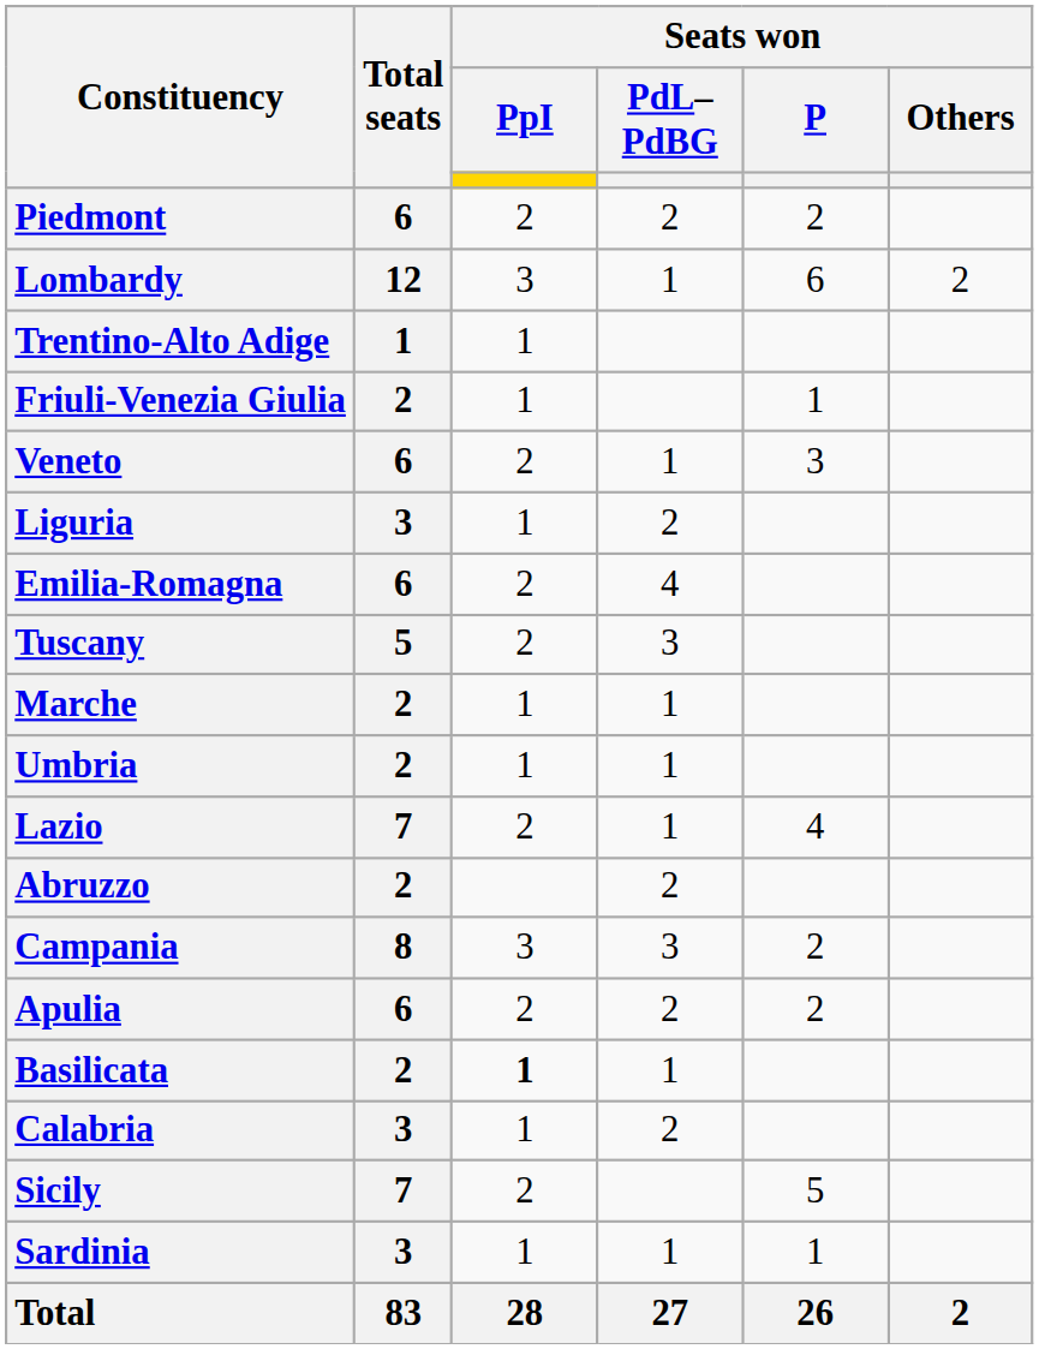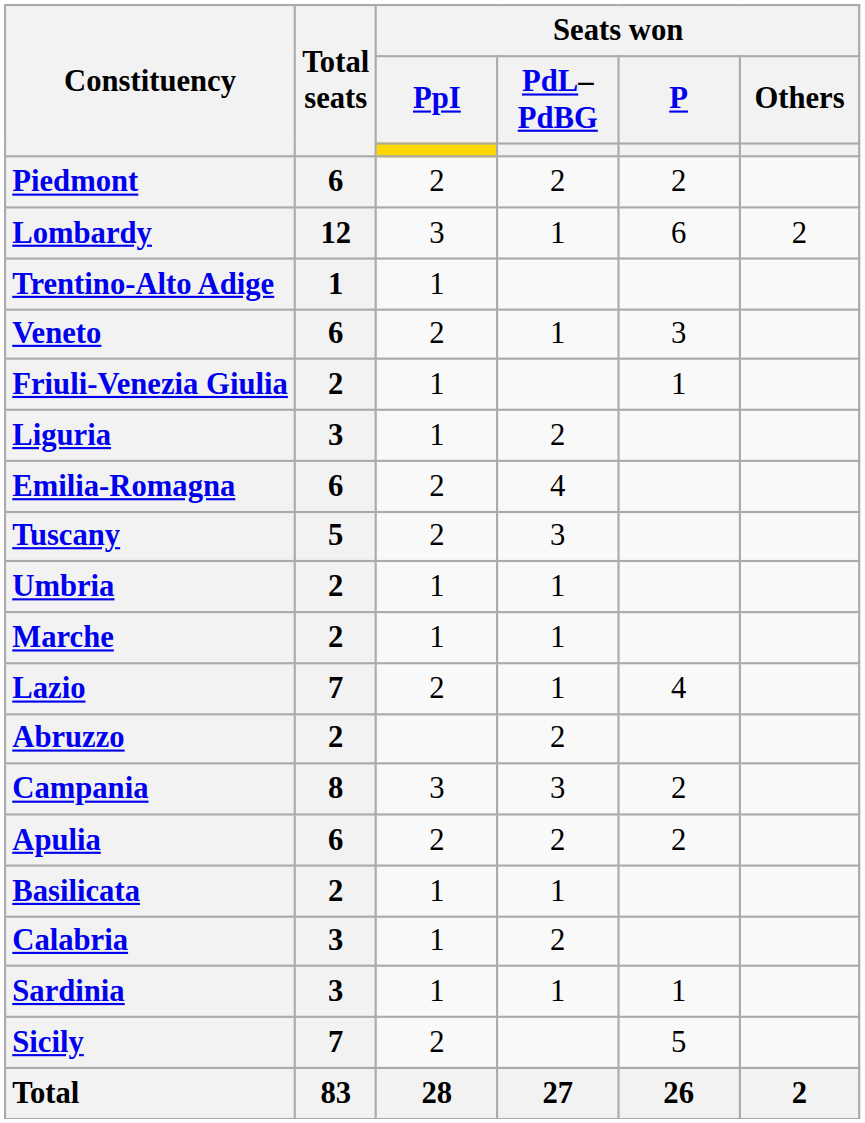rows swapped: Veneto <-> Friuli-Venezia Giulia
rows swapped: Umbria <-> Marche
Basilicata | Seats won / PpI: bold -> normal
rows swapped: Sicily <-> Sardinia
